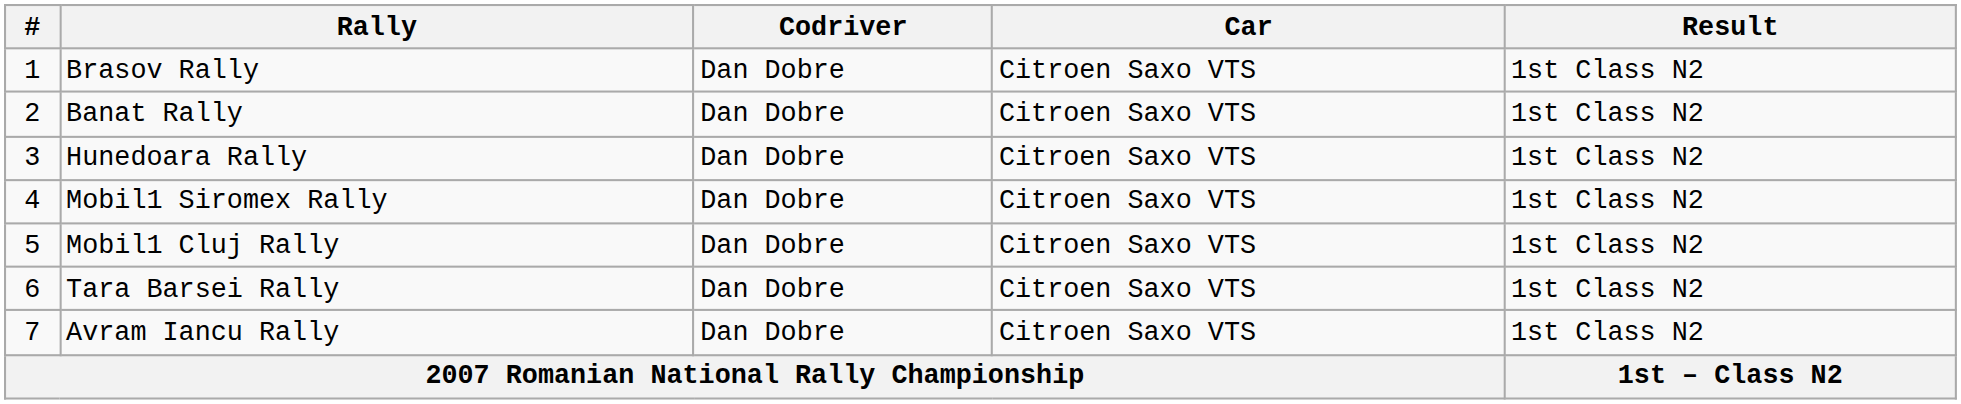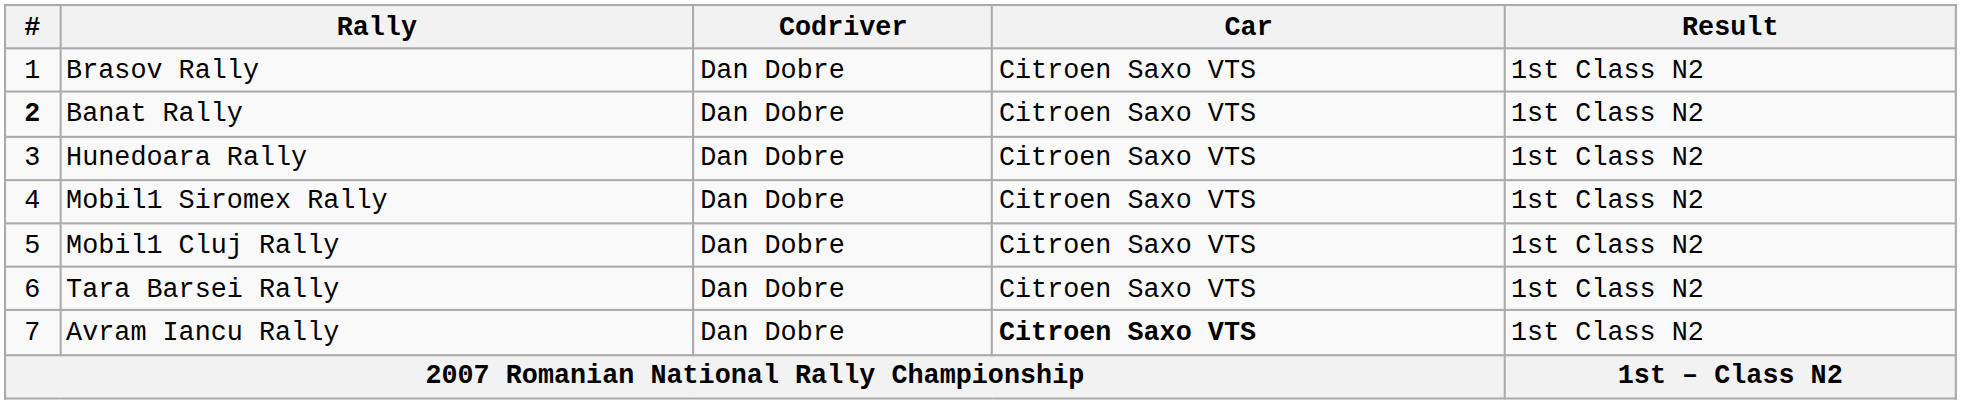Banat Rally | #: normal -> bold
Avram Iancu Rally | Car: normal -> bold
